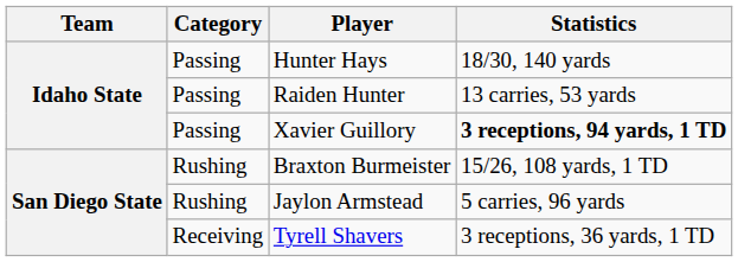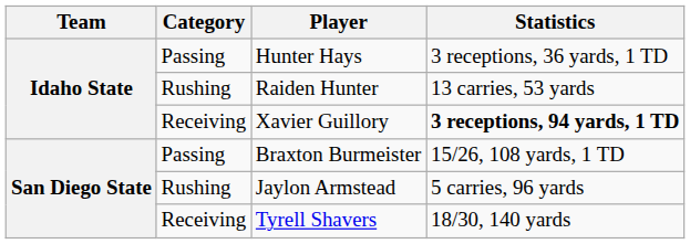Hunter Hays | Statistics: 18/30, 140 yards -> 3 receptions, 36 yards, 1 TD
Raiden Hunter | Category: Passing -> Rushing
Xavier Guillory | Category: Passing -> Receiving
Braxton Burmeister | Category: Rushing -> Passing
Tyrell Shavers | Statistics: 3 receptions, 36 yards, 1 TD -> 18/30, 140 yards
